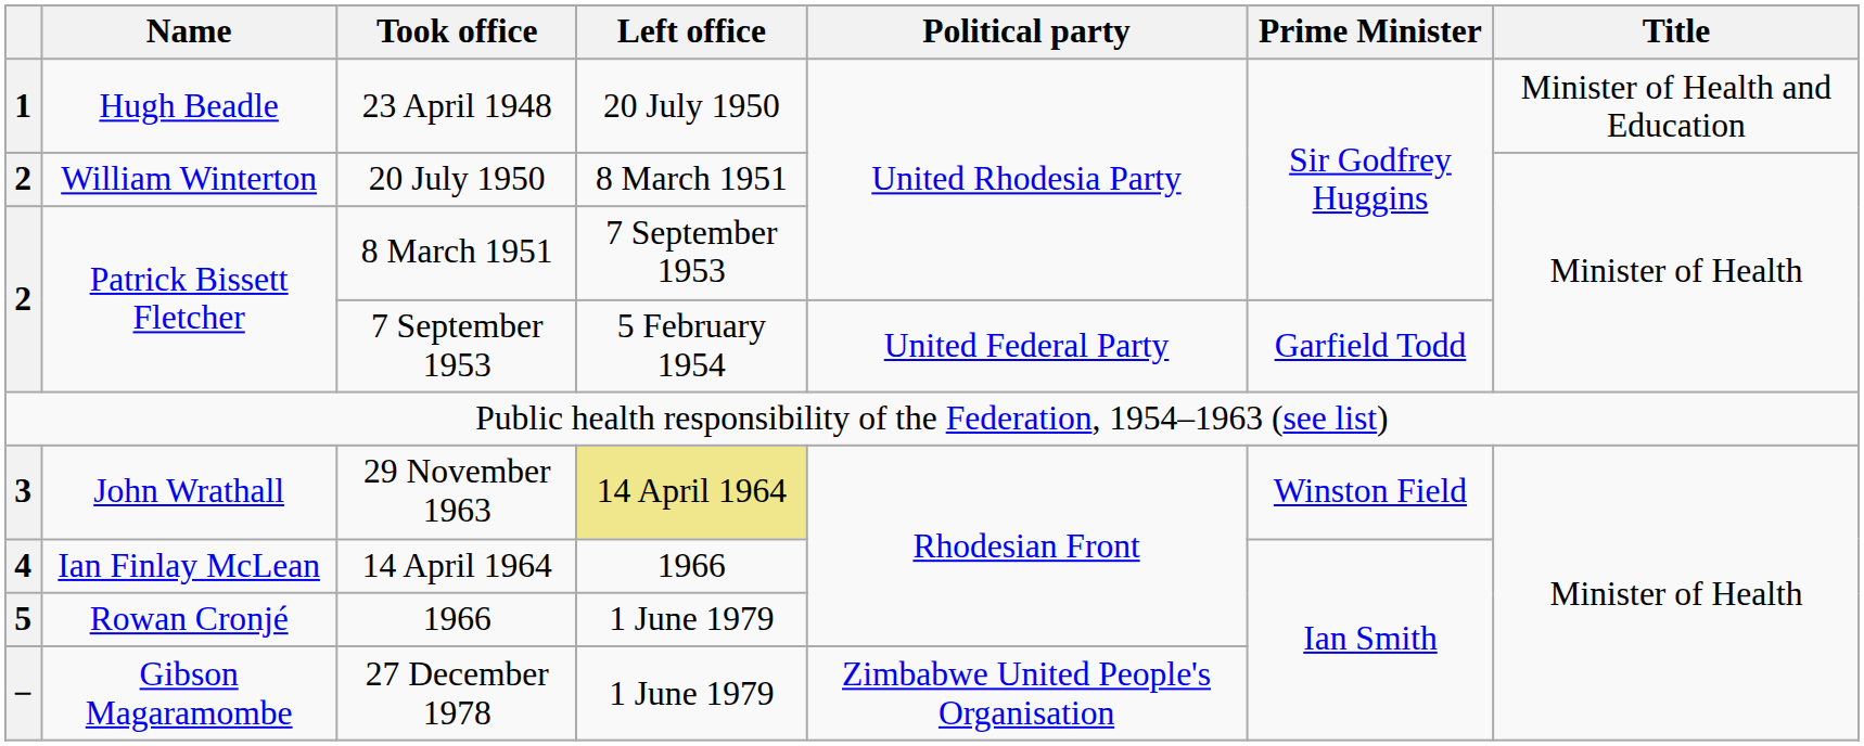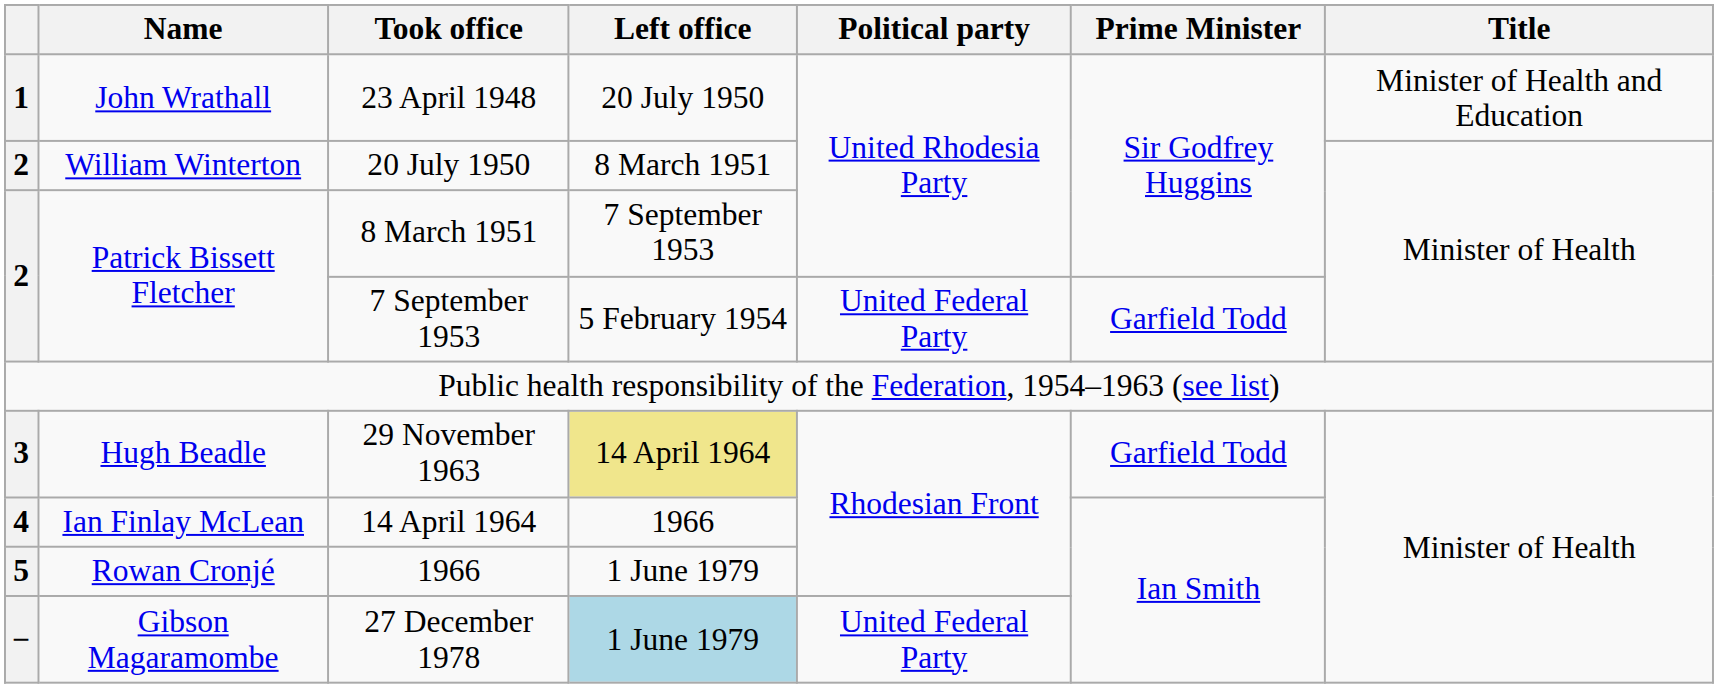23 April 1948 | Name: Hugh Beadle -> John Wrathall
29 November 1963 | Name: John Wrathall -> Hugh Beadle
29 November 1963 | Prime Minister: Winston Field -> Garfield Todd
27 December 1978 | Left office: no background -> lightblue background
27 December 1978 | Political party: Zimbabwe United People's Organisation -> United Federal Party
